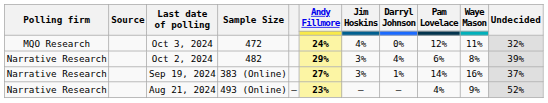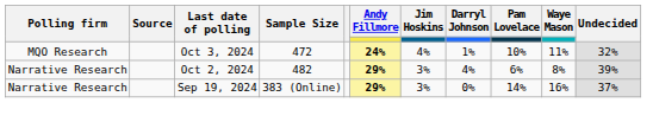Oct 3, 2024 | Darryl Johnson: 0% -> 1%
Oct 3, 2024 | Pam Lovelace: 12% -> 10%
Sep 19, 2024 | Andy Fillmore: 27% -> 29%
Sep 19, 2024 | Darryl Johnson: 1% -> 0%
- row: Narrative Research | Aug 21, 2024 | 493 (Online) | – | 23% | – | – | 4% | 9% | 52%
